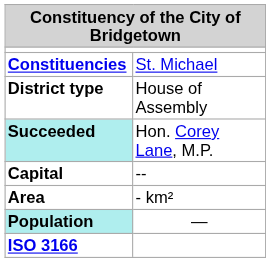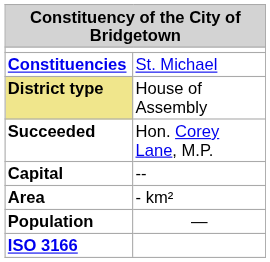District type | column 1: no background -> khaki background
Succeeded | column 1: paleturquoise background -> no background
Population | column 1: paleturquoise background -> no background
